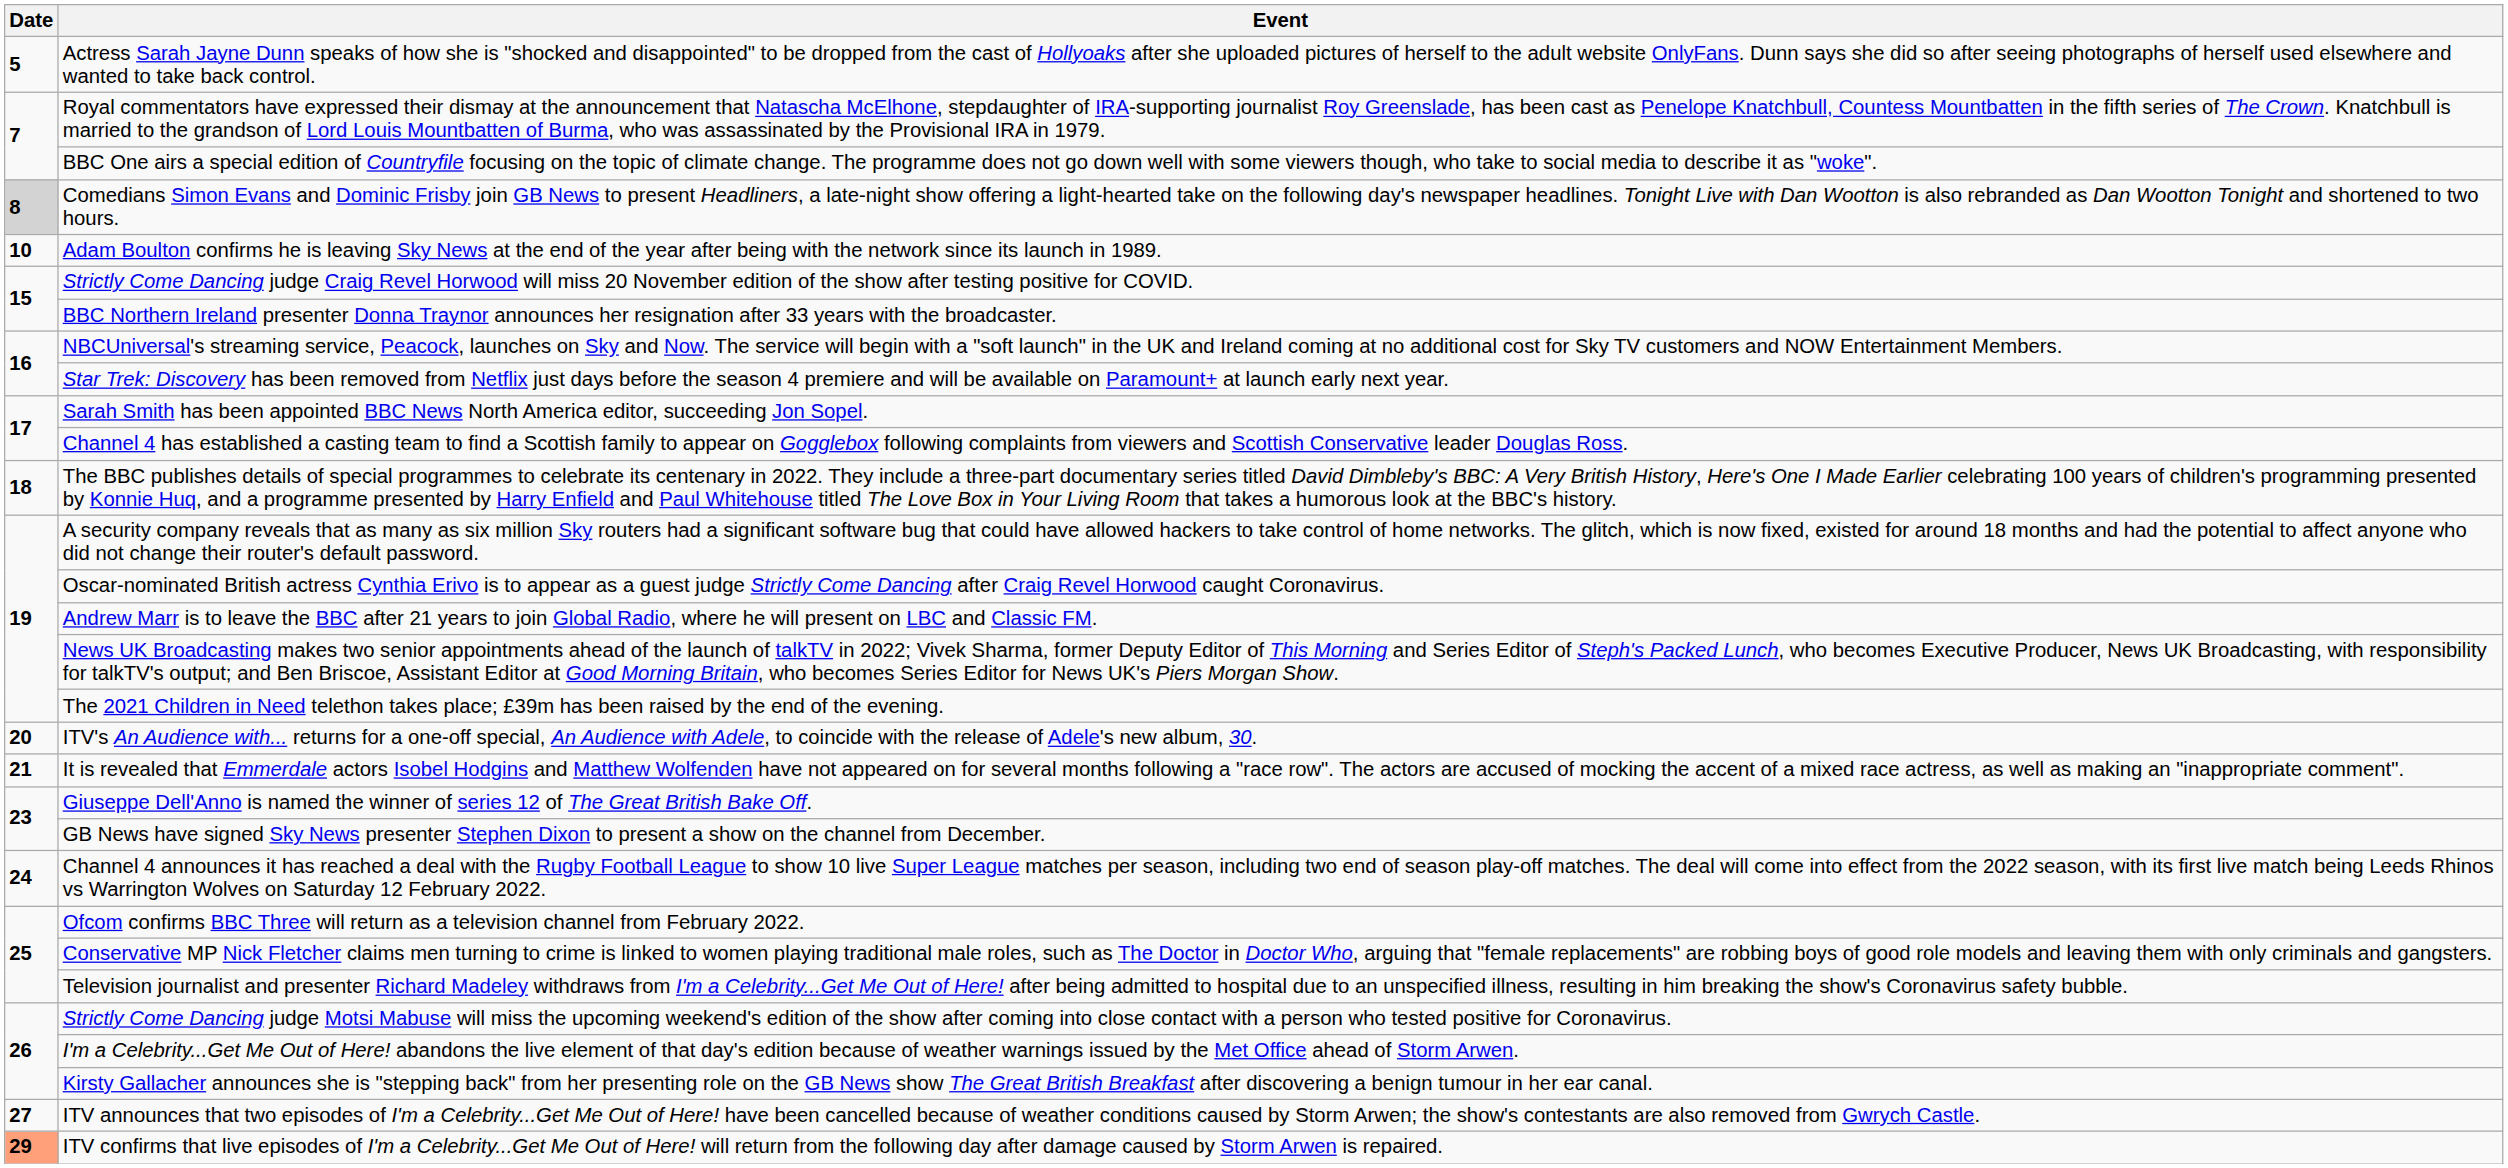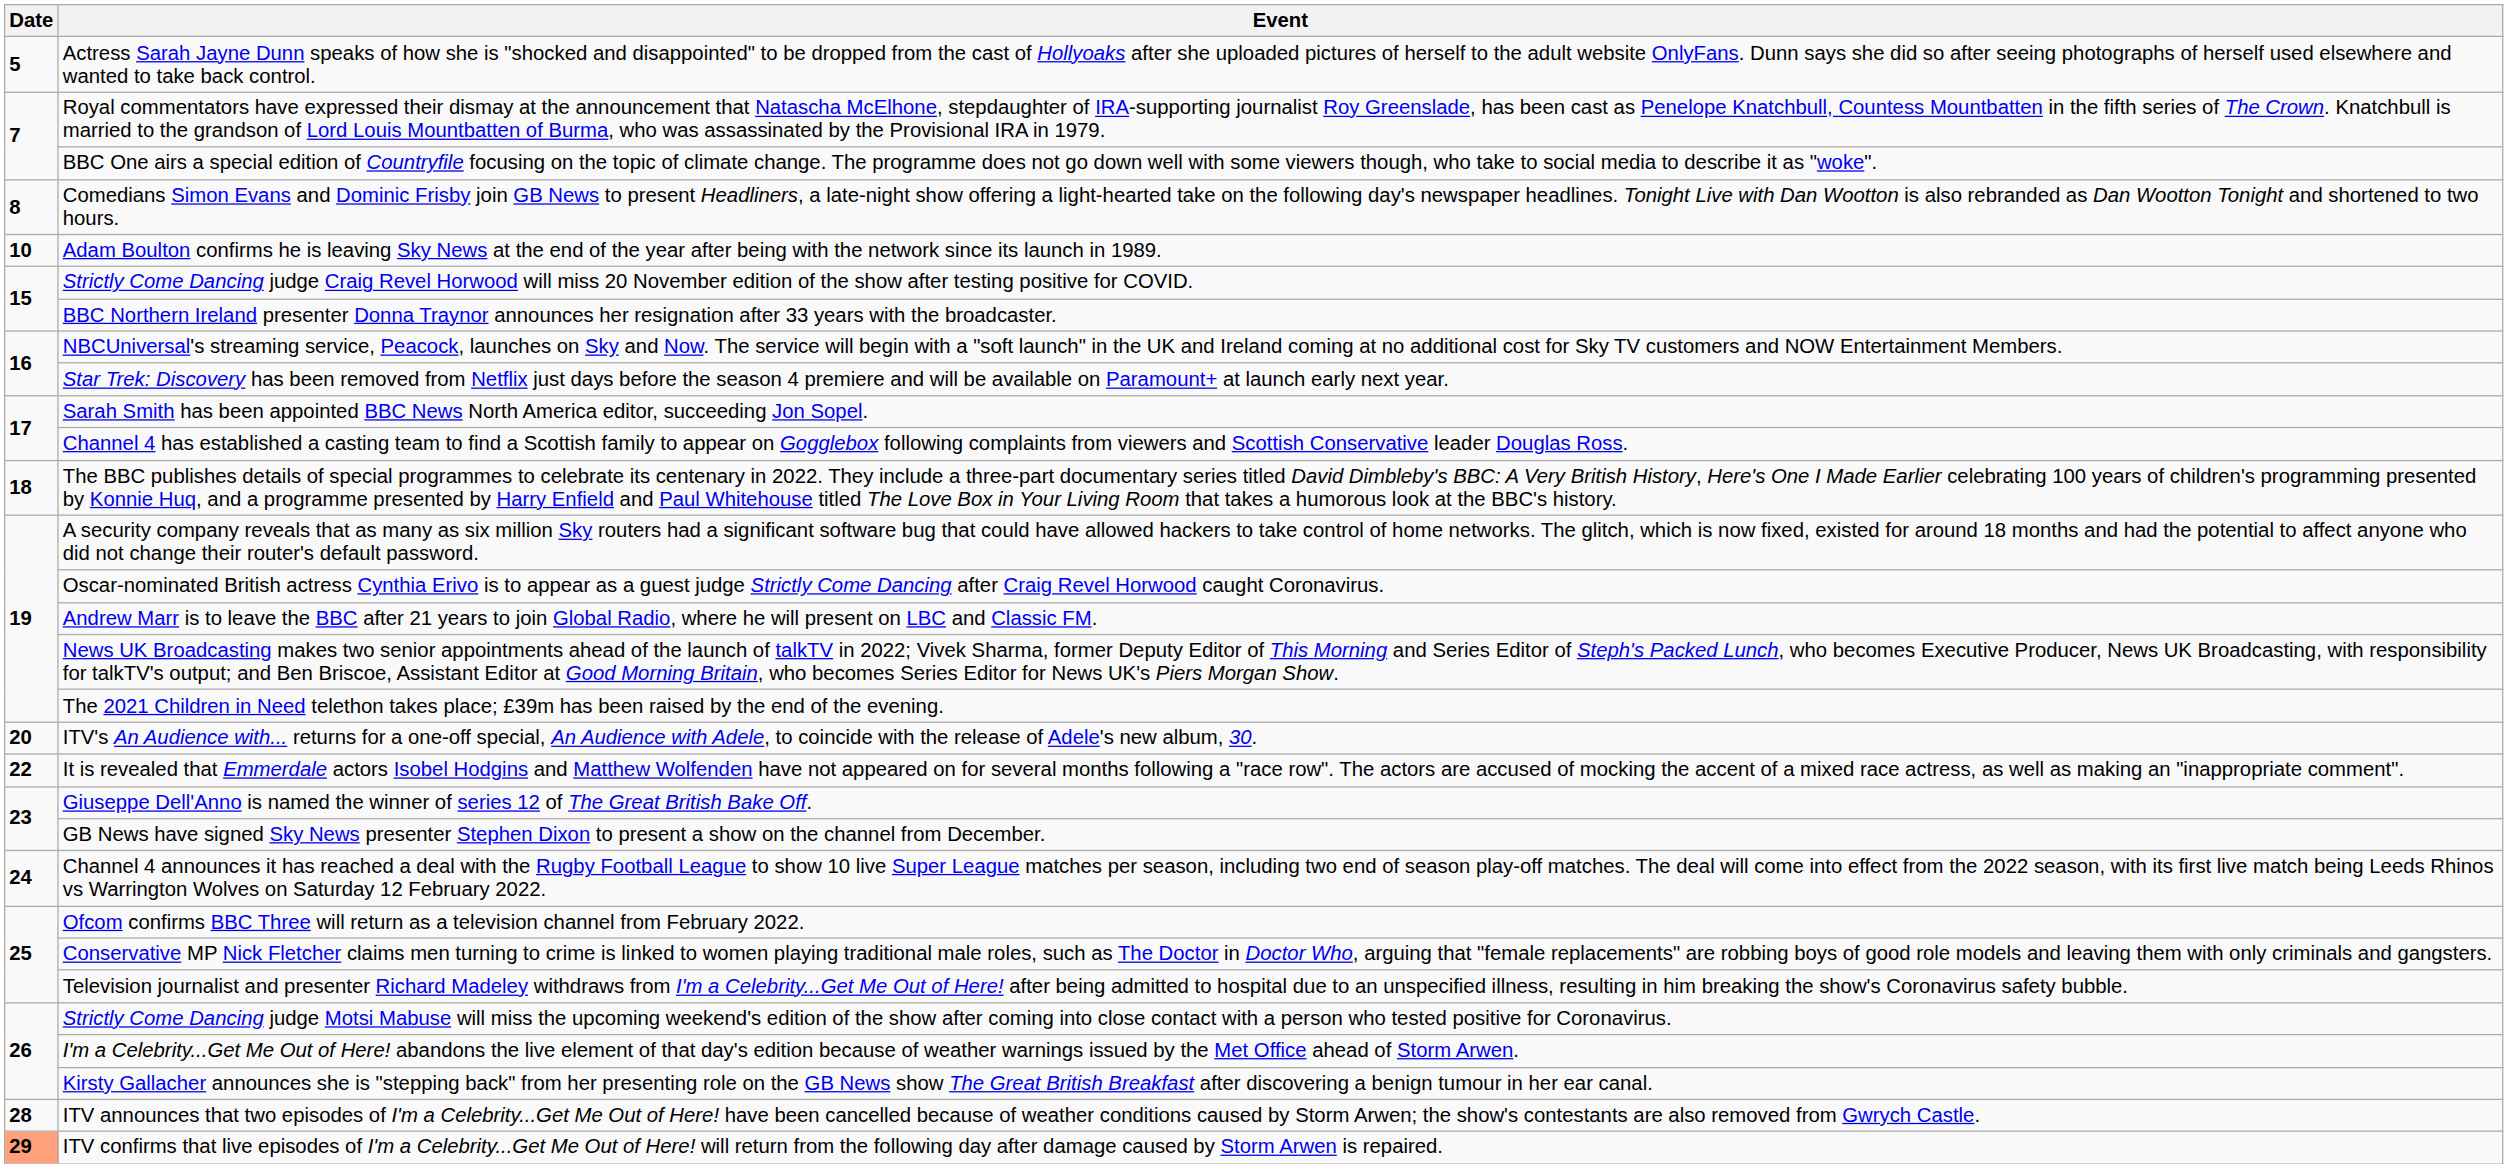row 5 | Date: lightgrey background -> no background
row 20 | Date: 21 -> 22
row 30 | Date: 27 -> 28
